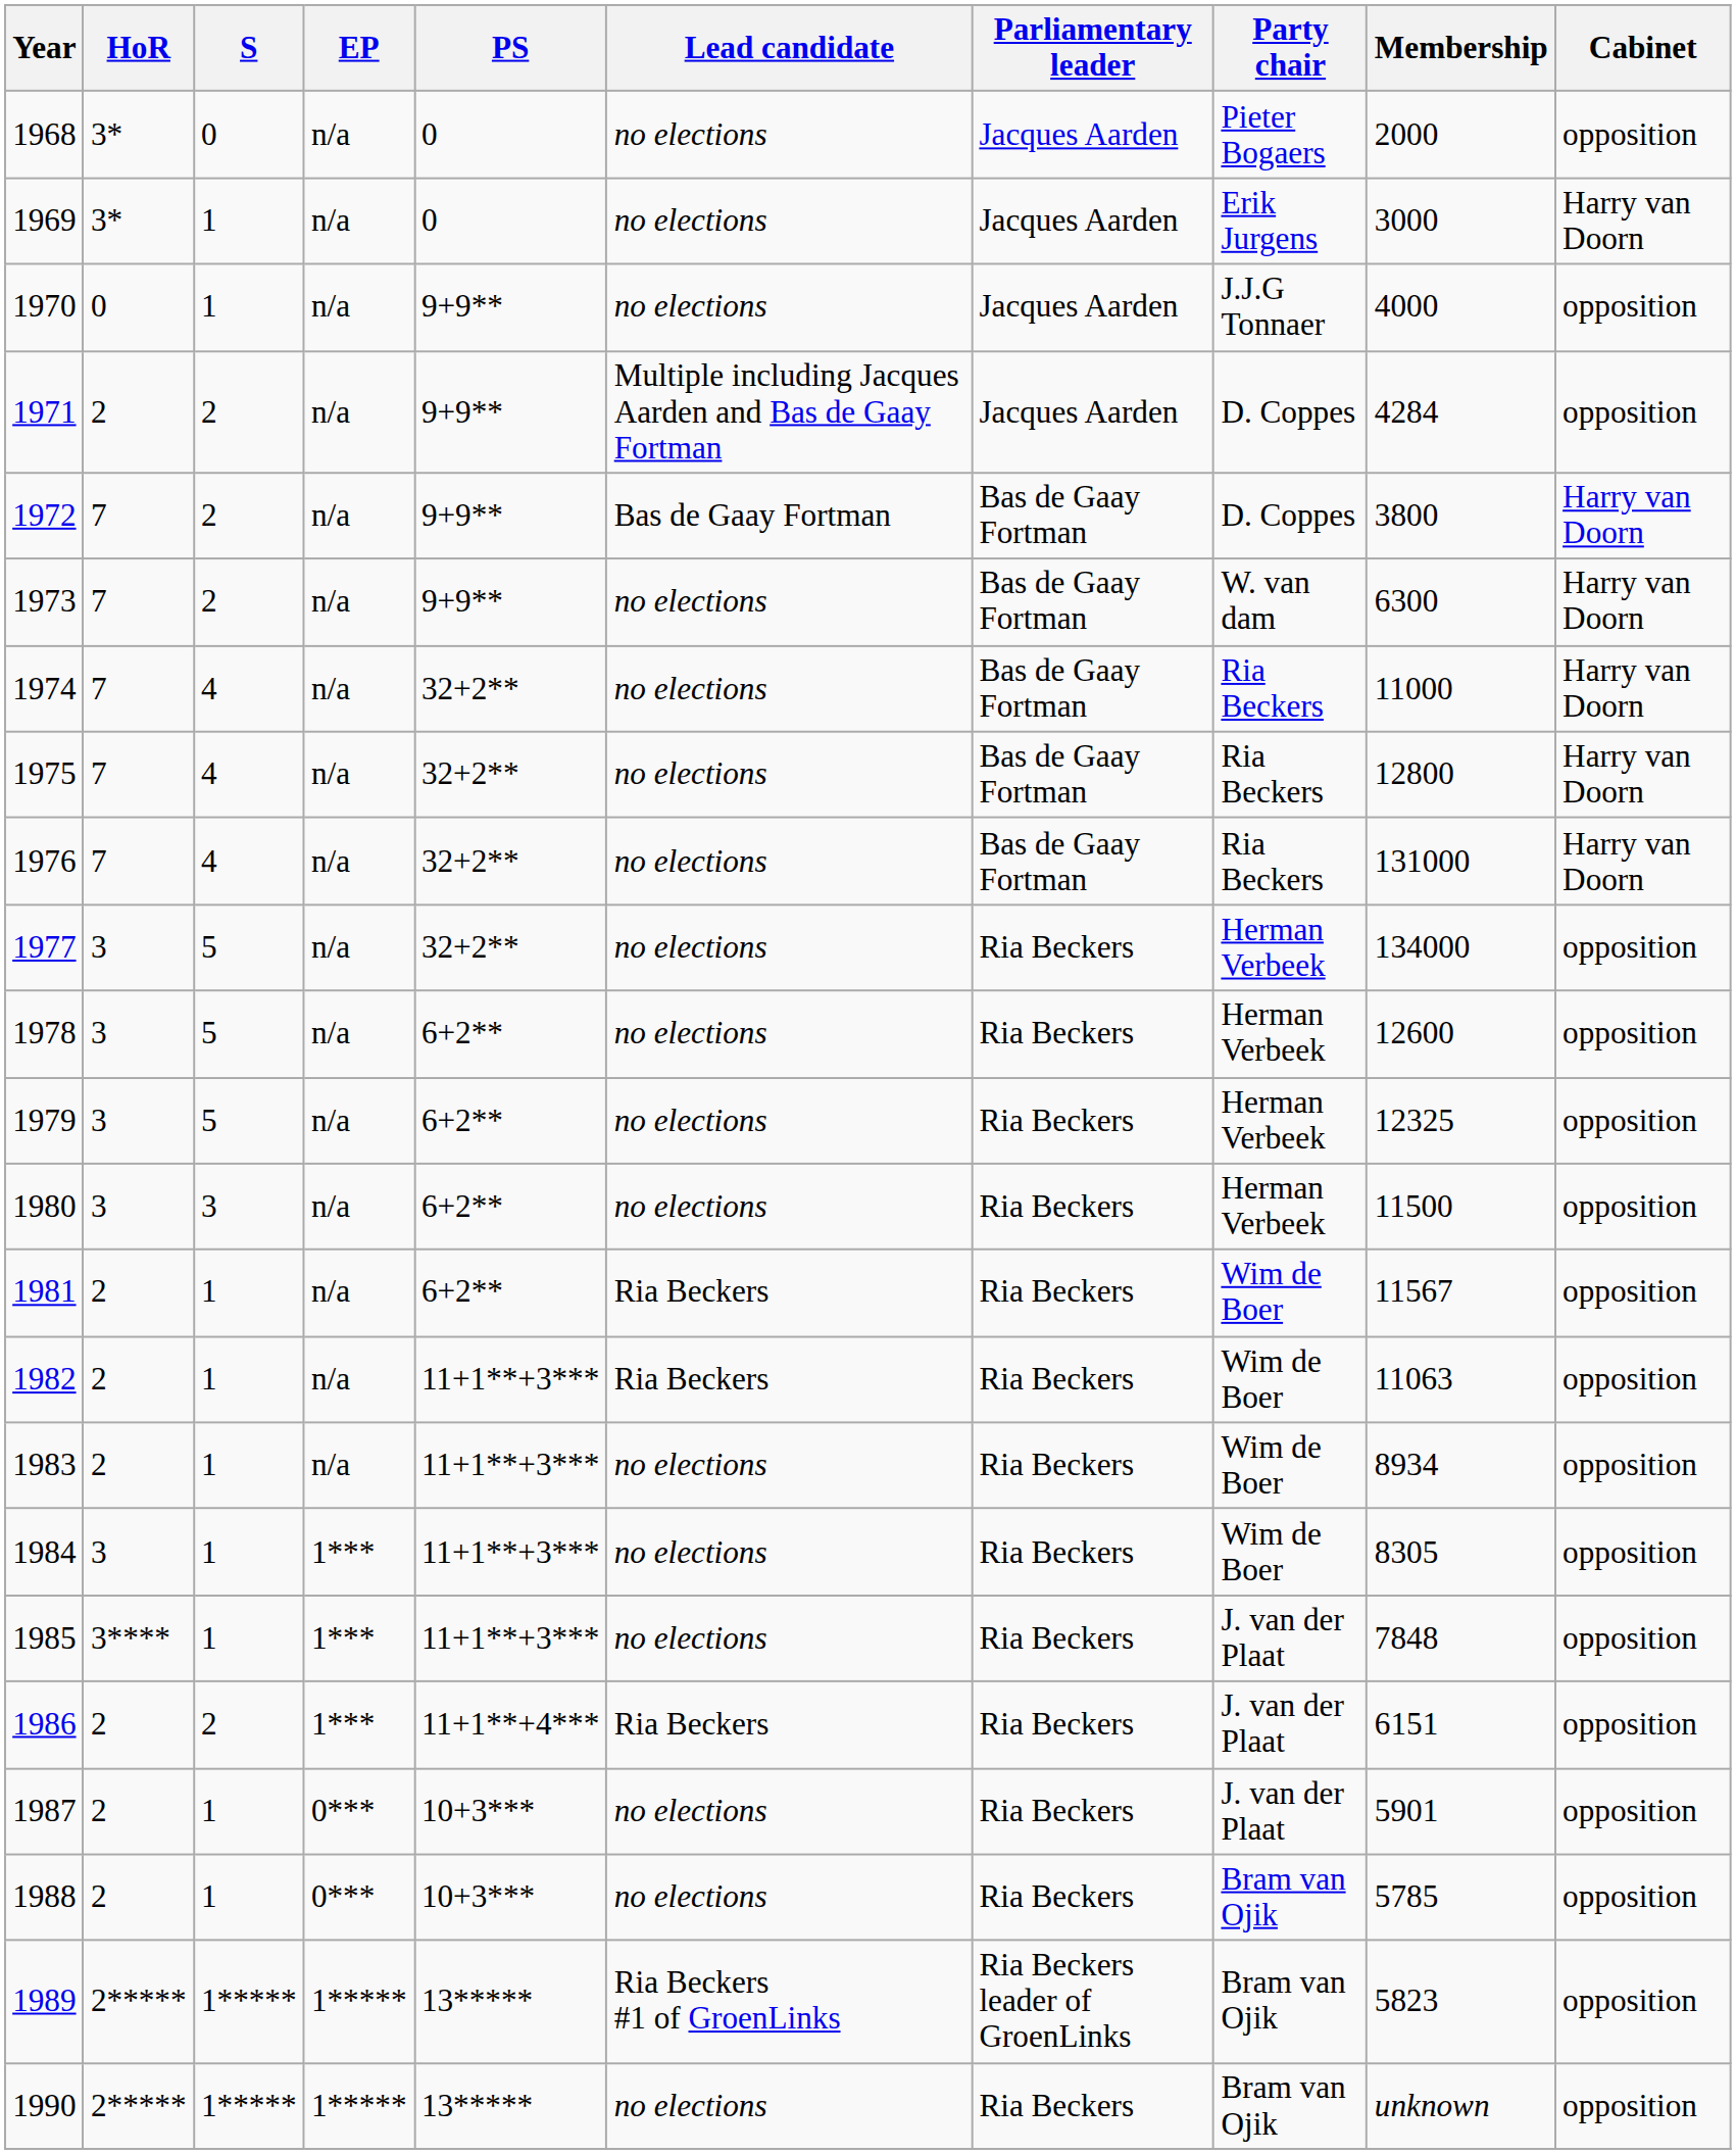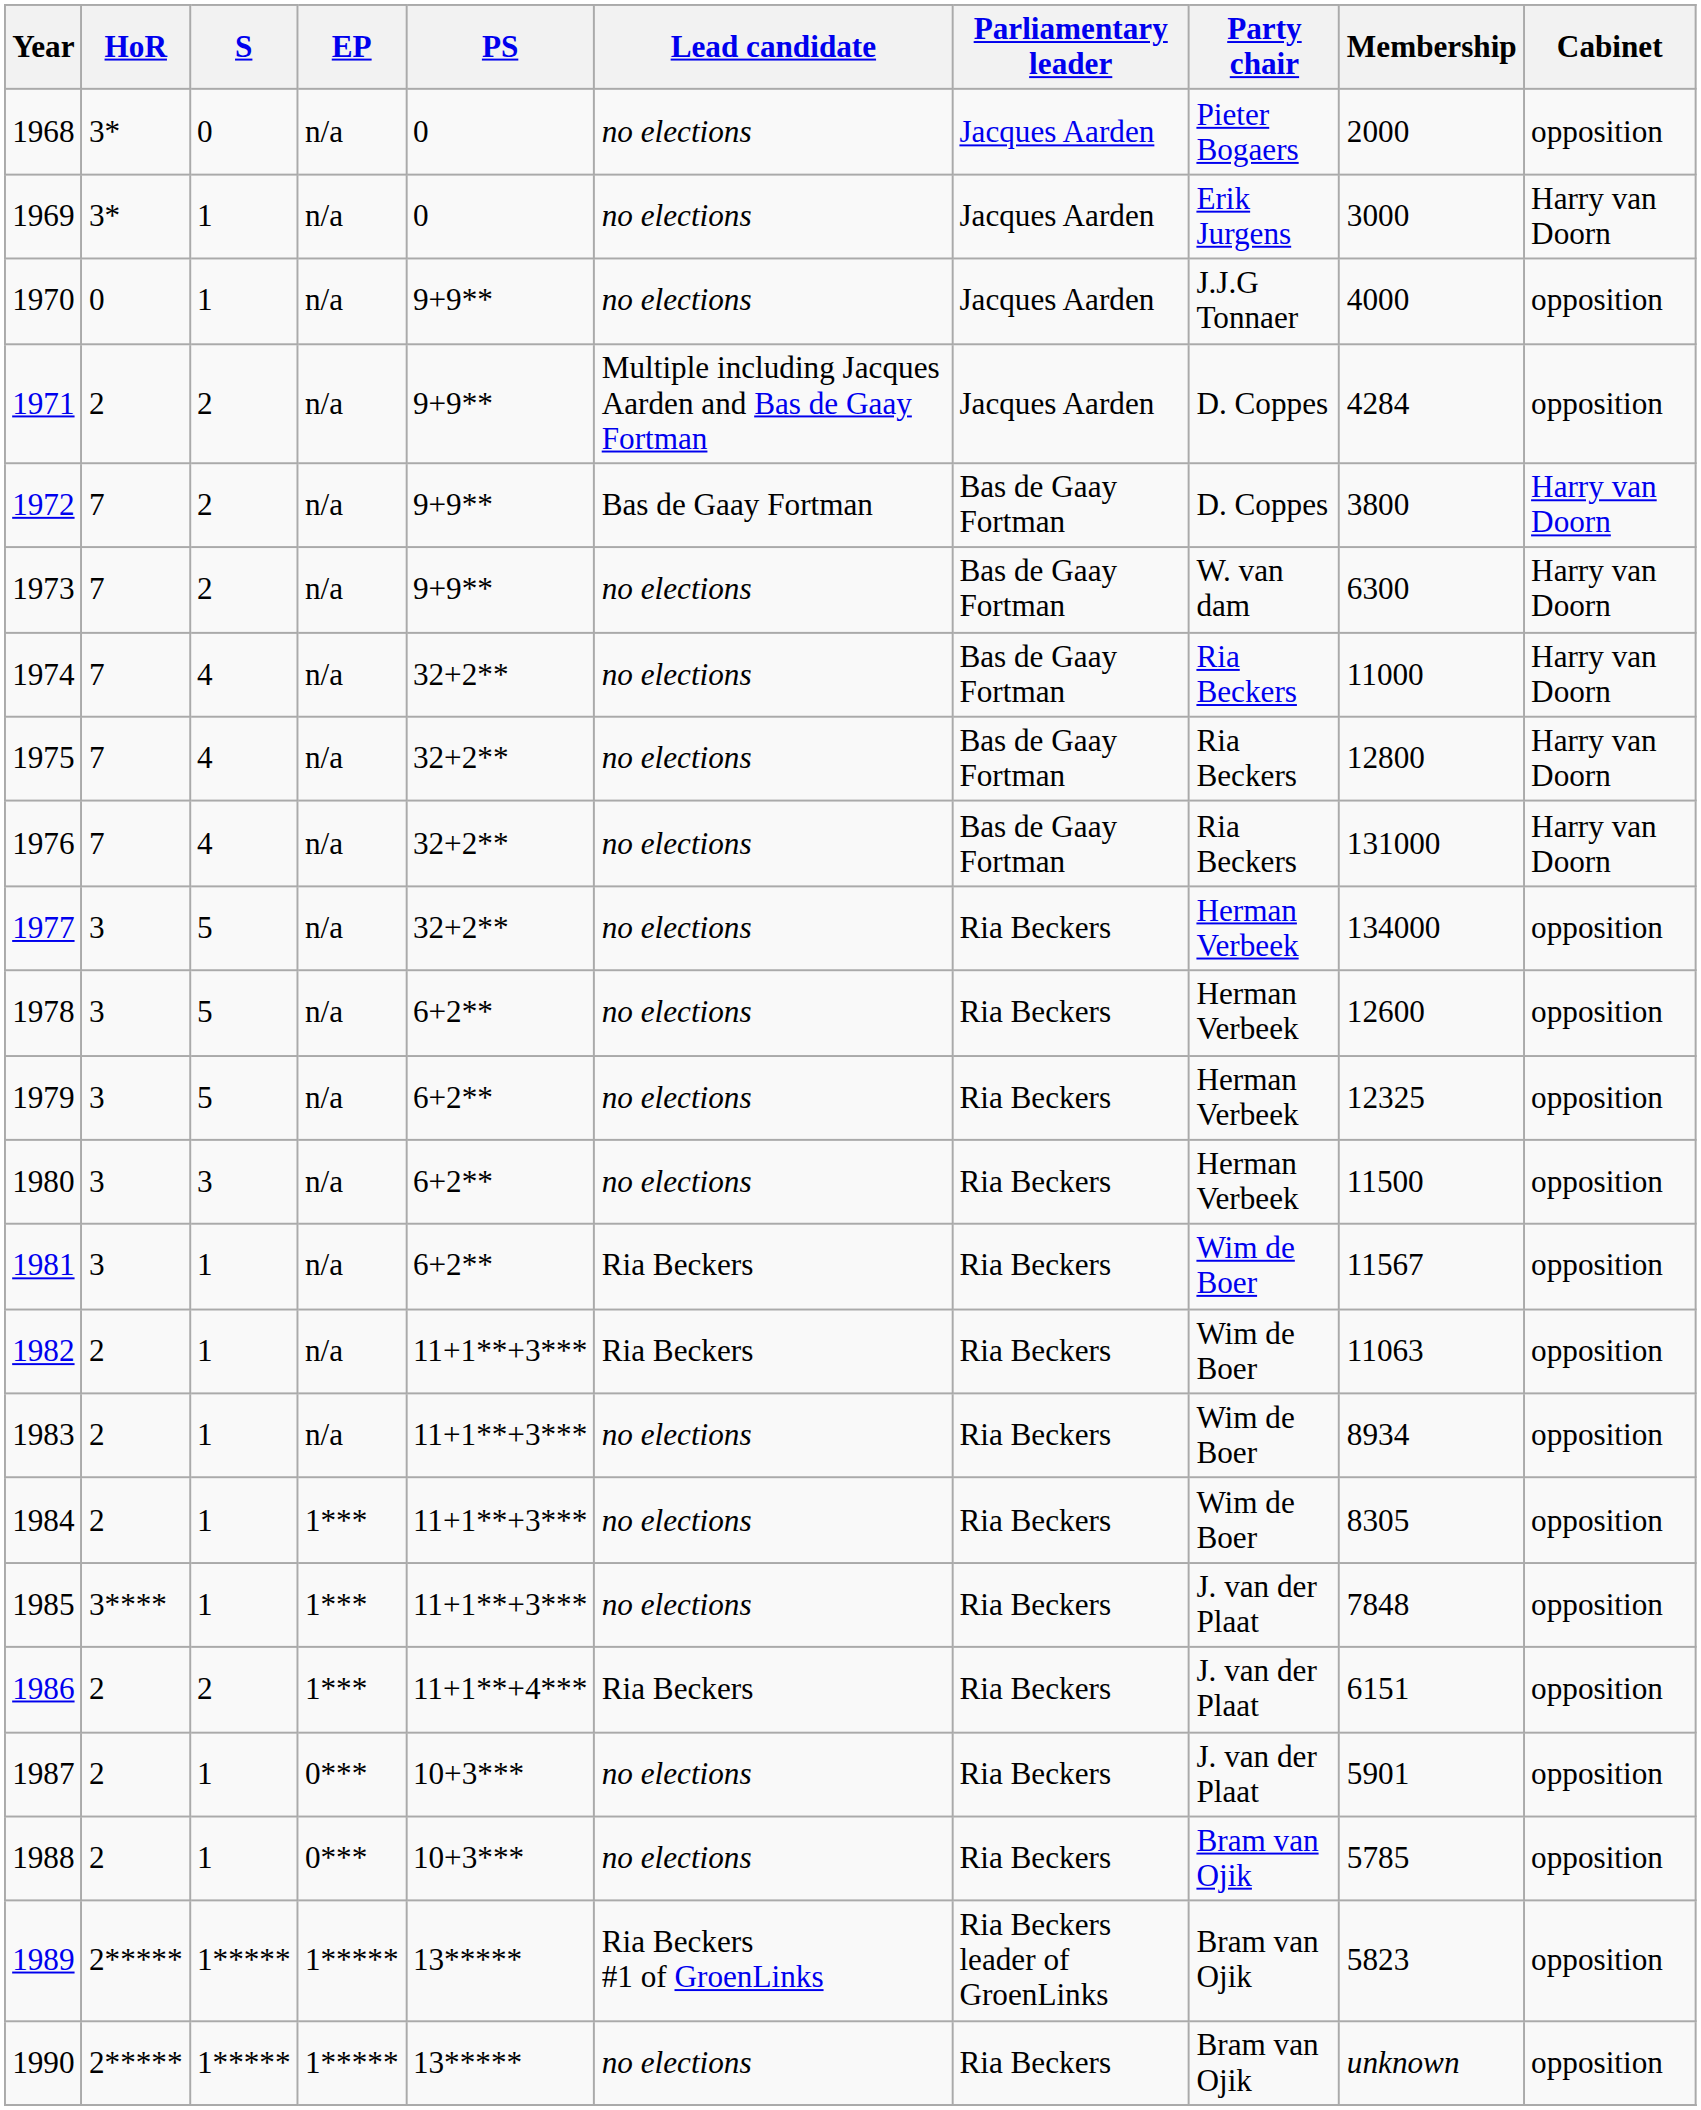1981 | HoR: 2 -> 3
1984 | HoR: 3 -> 2
